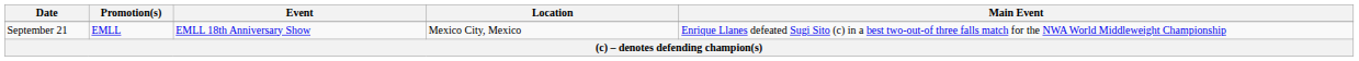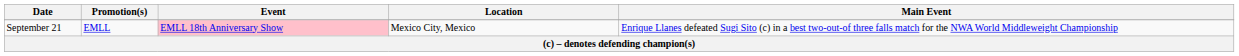September 21 | Event: no background -> pink background
